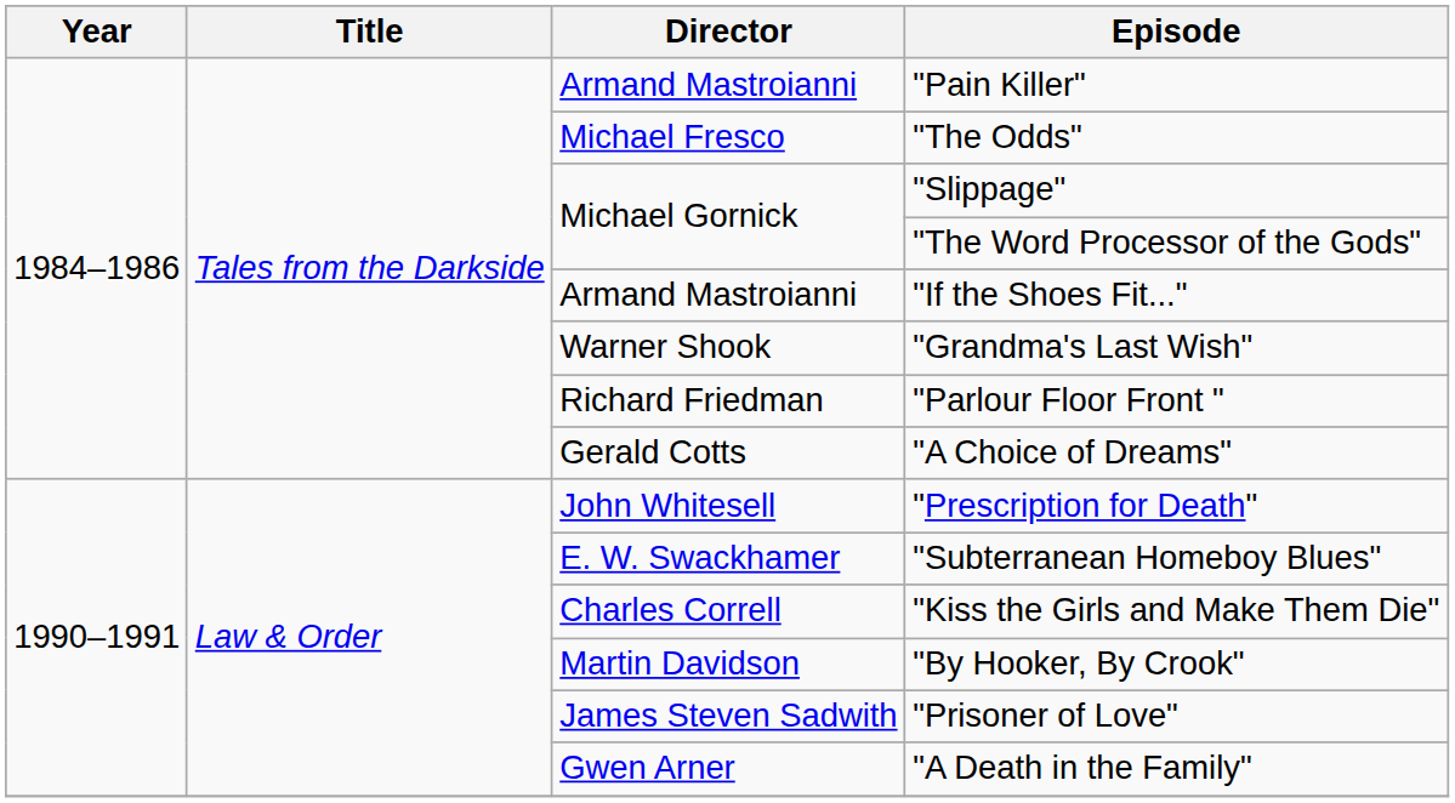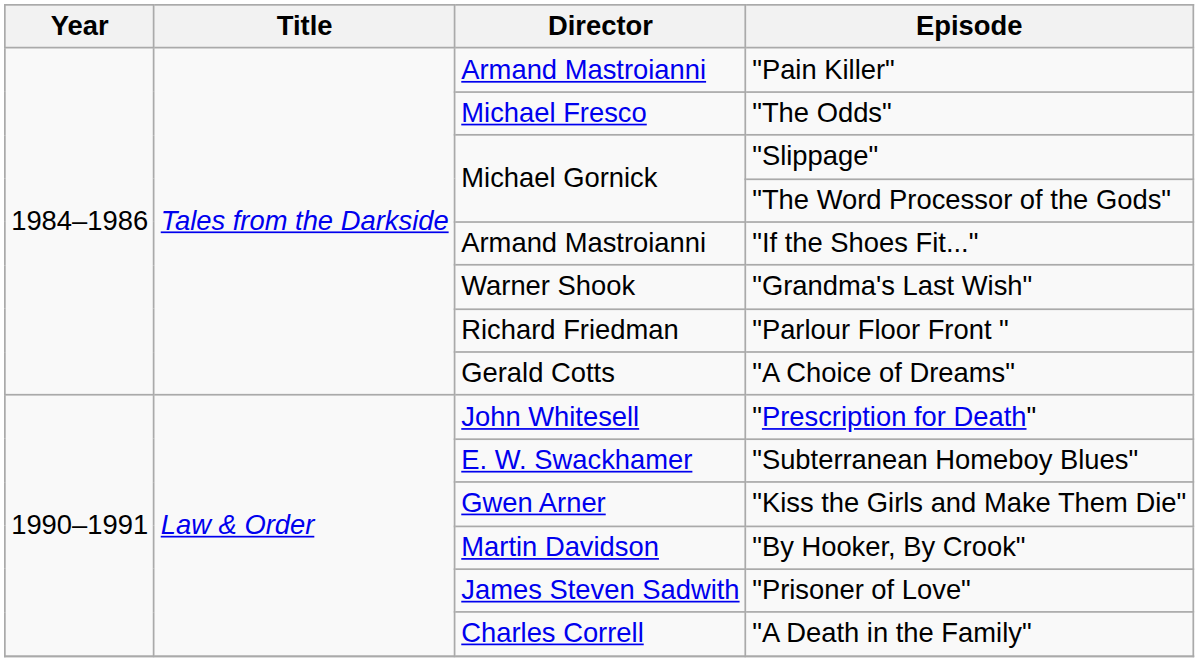"Kiss the Girls and Make Them Die" | Director: Charles Correll -> Gwen Arner
"A Death in the Family" | Director: Gwen Arner -> Charles Correll
